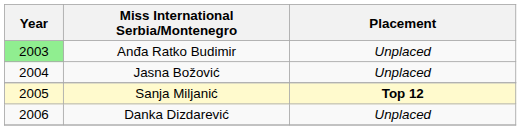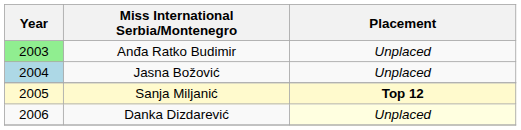Jasna Božović | Year: no background -> lightblue background
Danka Dizdarević | Placement: no background -> lightyellow background
